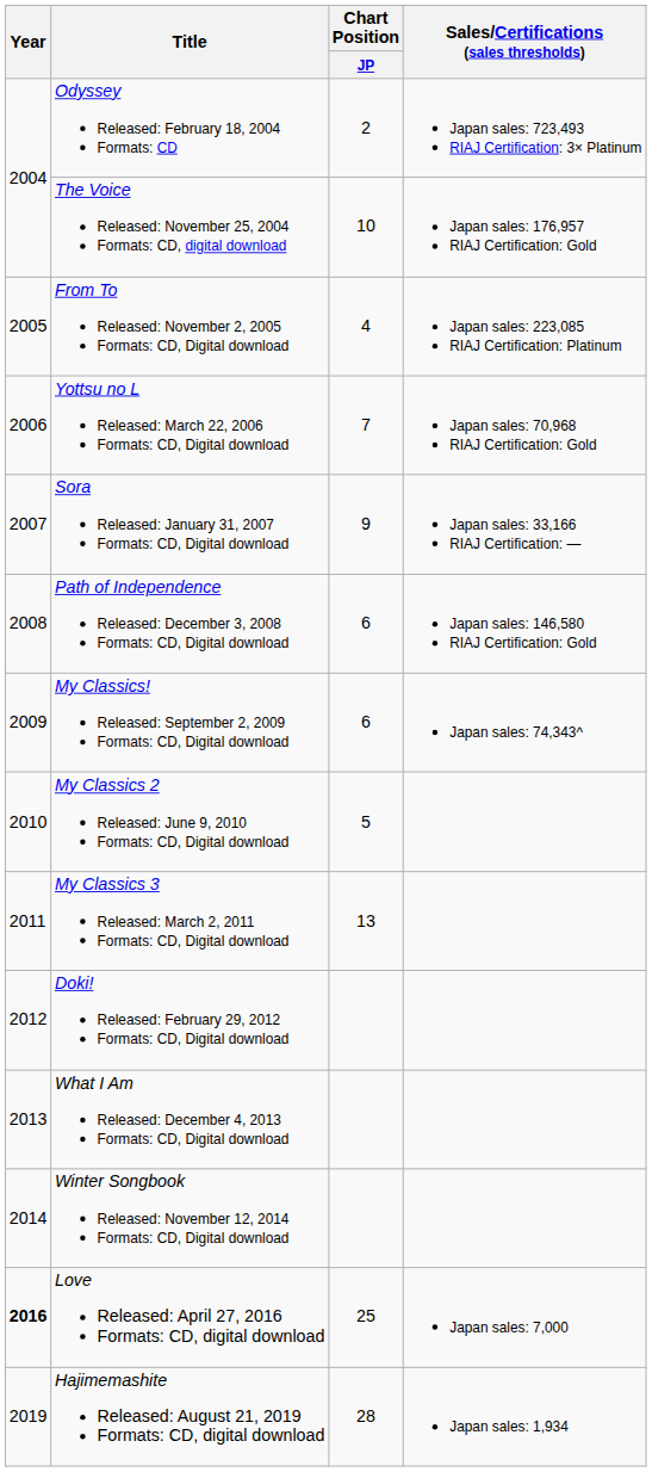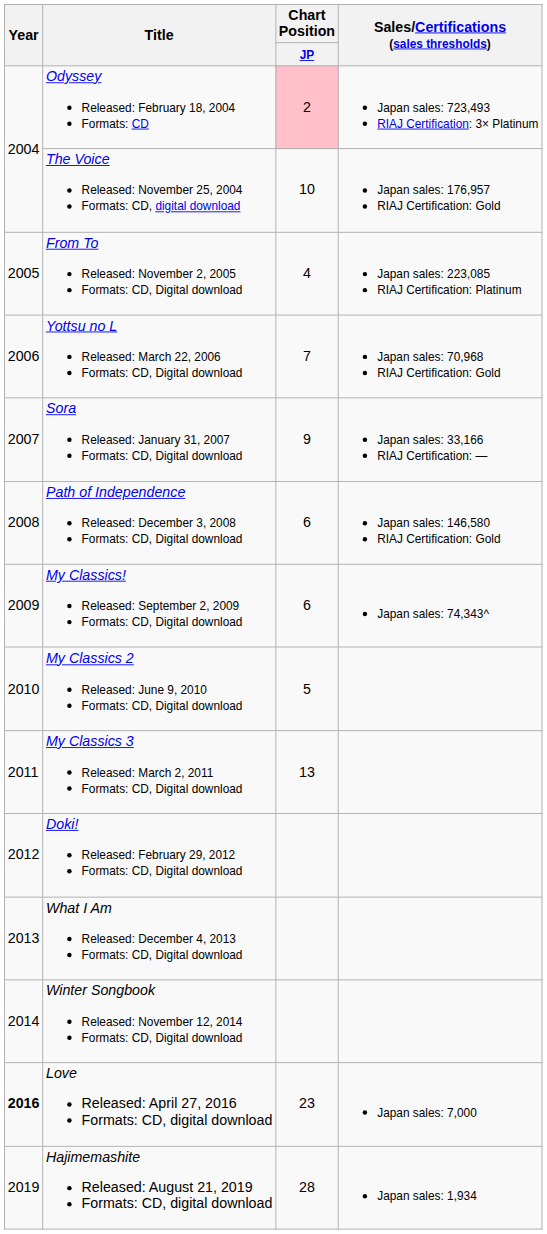Odyssey Released: February 18, 2004 Formats: CD | Chart Position / JP: no background -> pink background
Love Released: April 27, 2016 Formats: CD, digital download | Chart Position / JP: 25 -> 23
